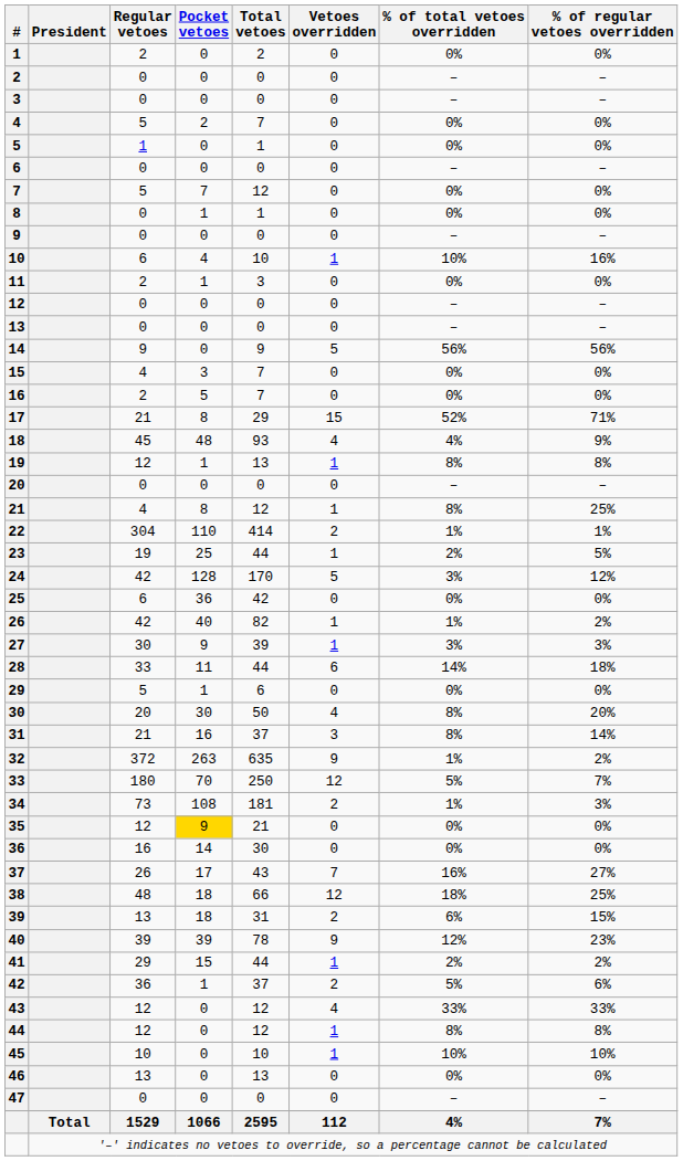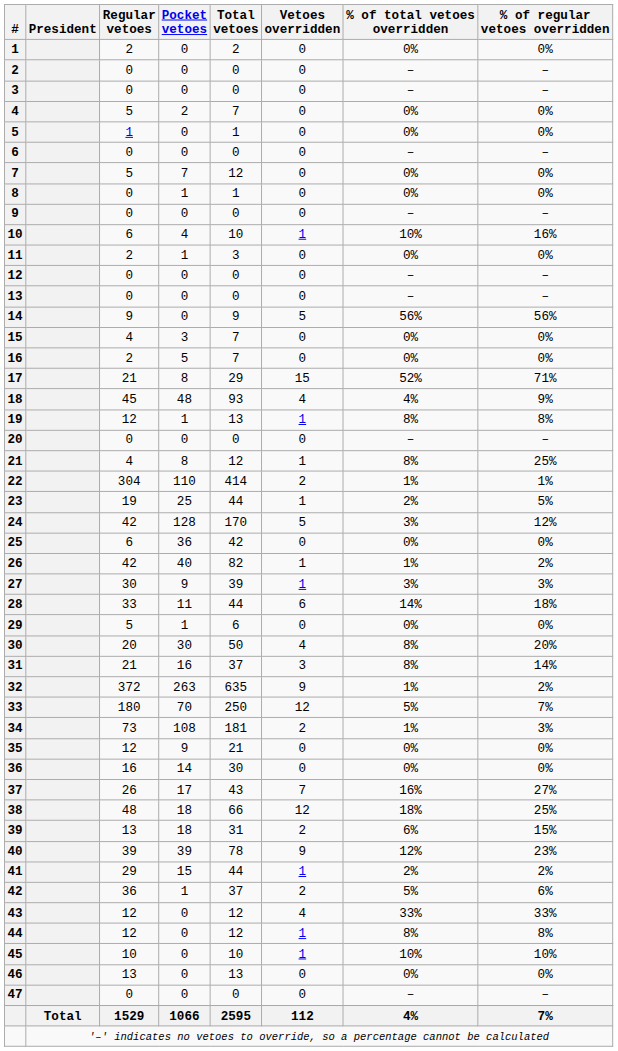35 | Pocket vetoes: gold background -> no background
